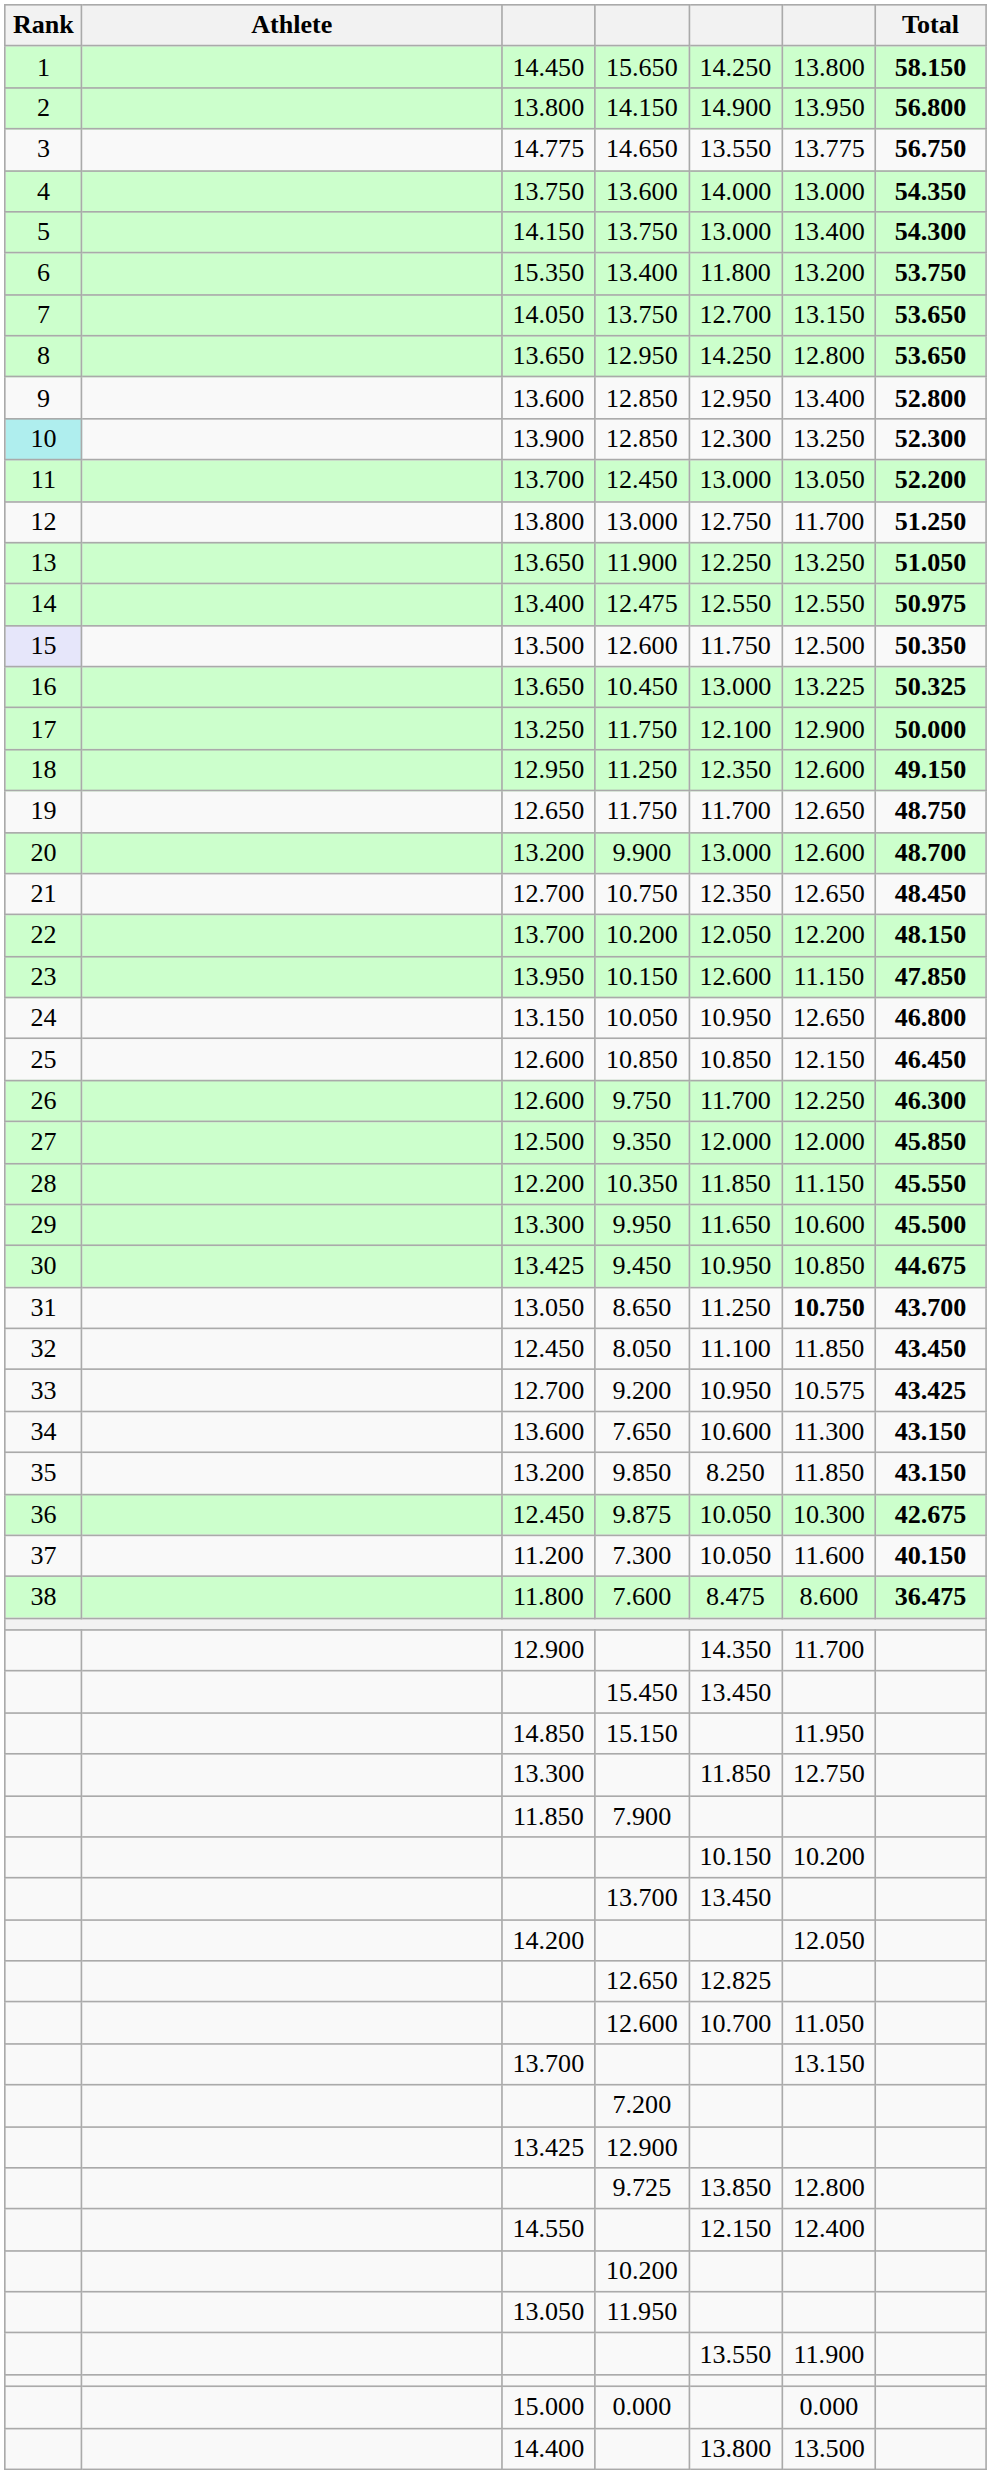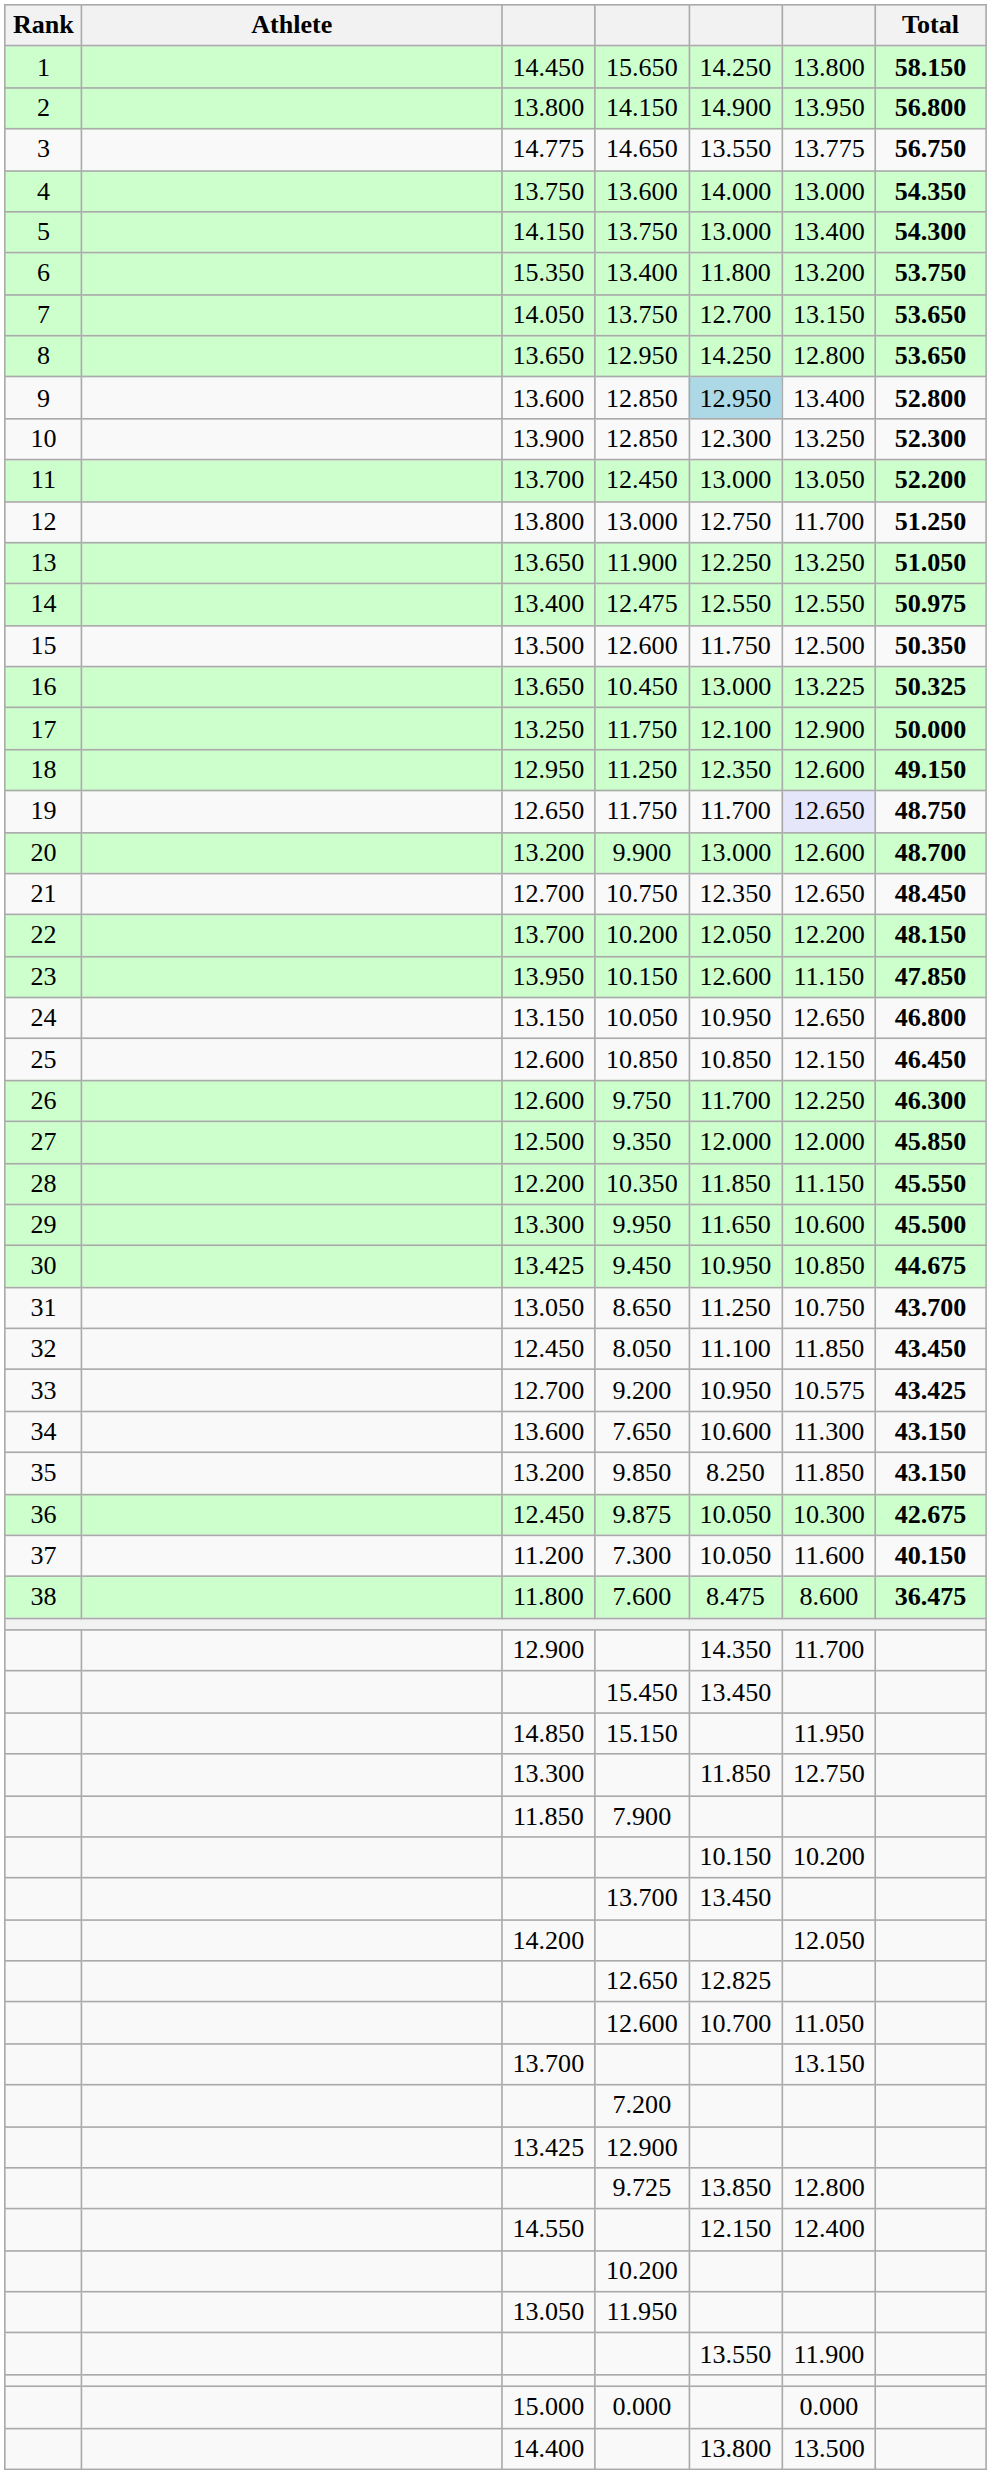13.600 / 12.850 | column 5: no background -> lightblue background
13.900 / 12.850 | Rank: paleturquoise background -> no background
13.500 / 12.600 | Rank: lavender background -> no background
12.650 / 11.750 | column 6: no background -> lavender background
8.650 | column 6: bold -> normal
